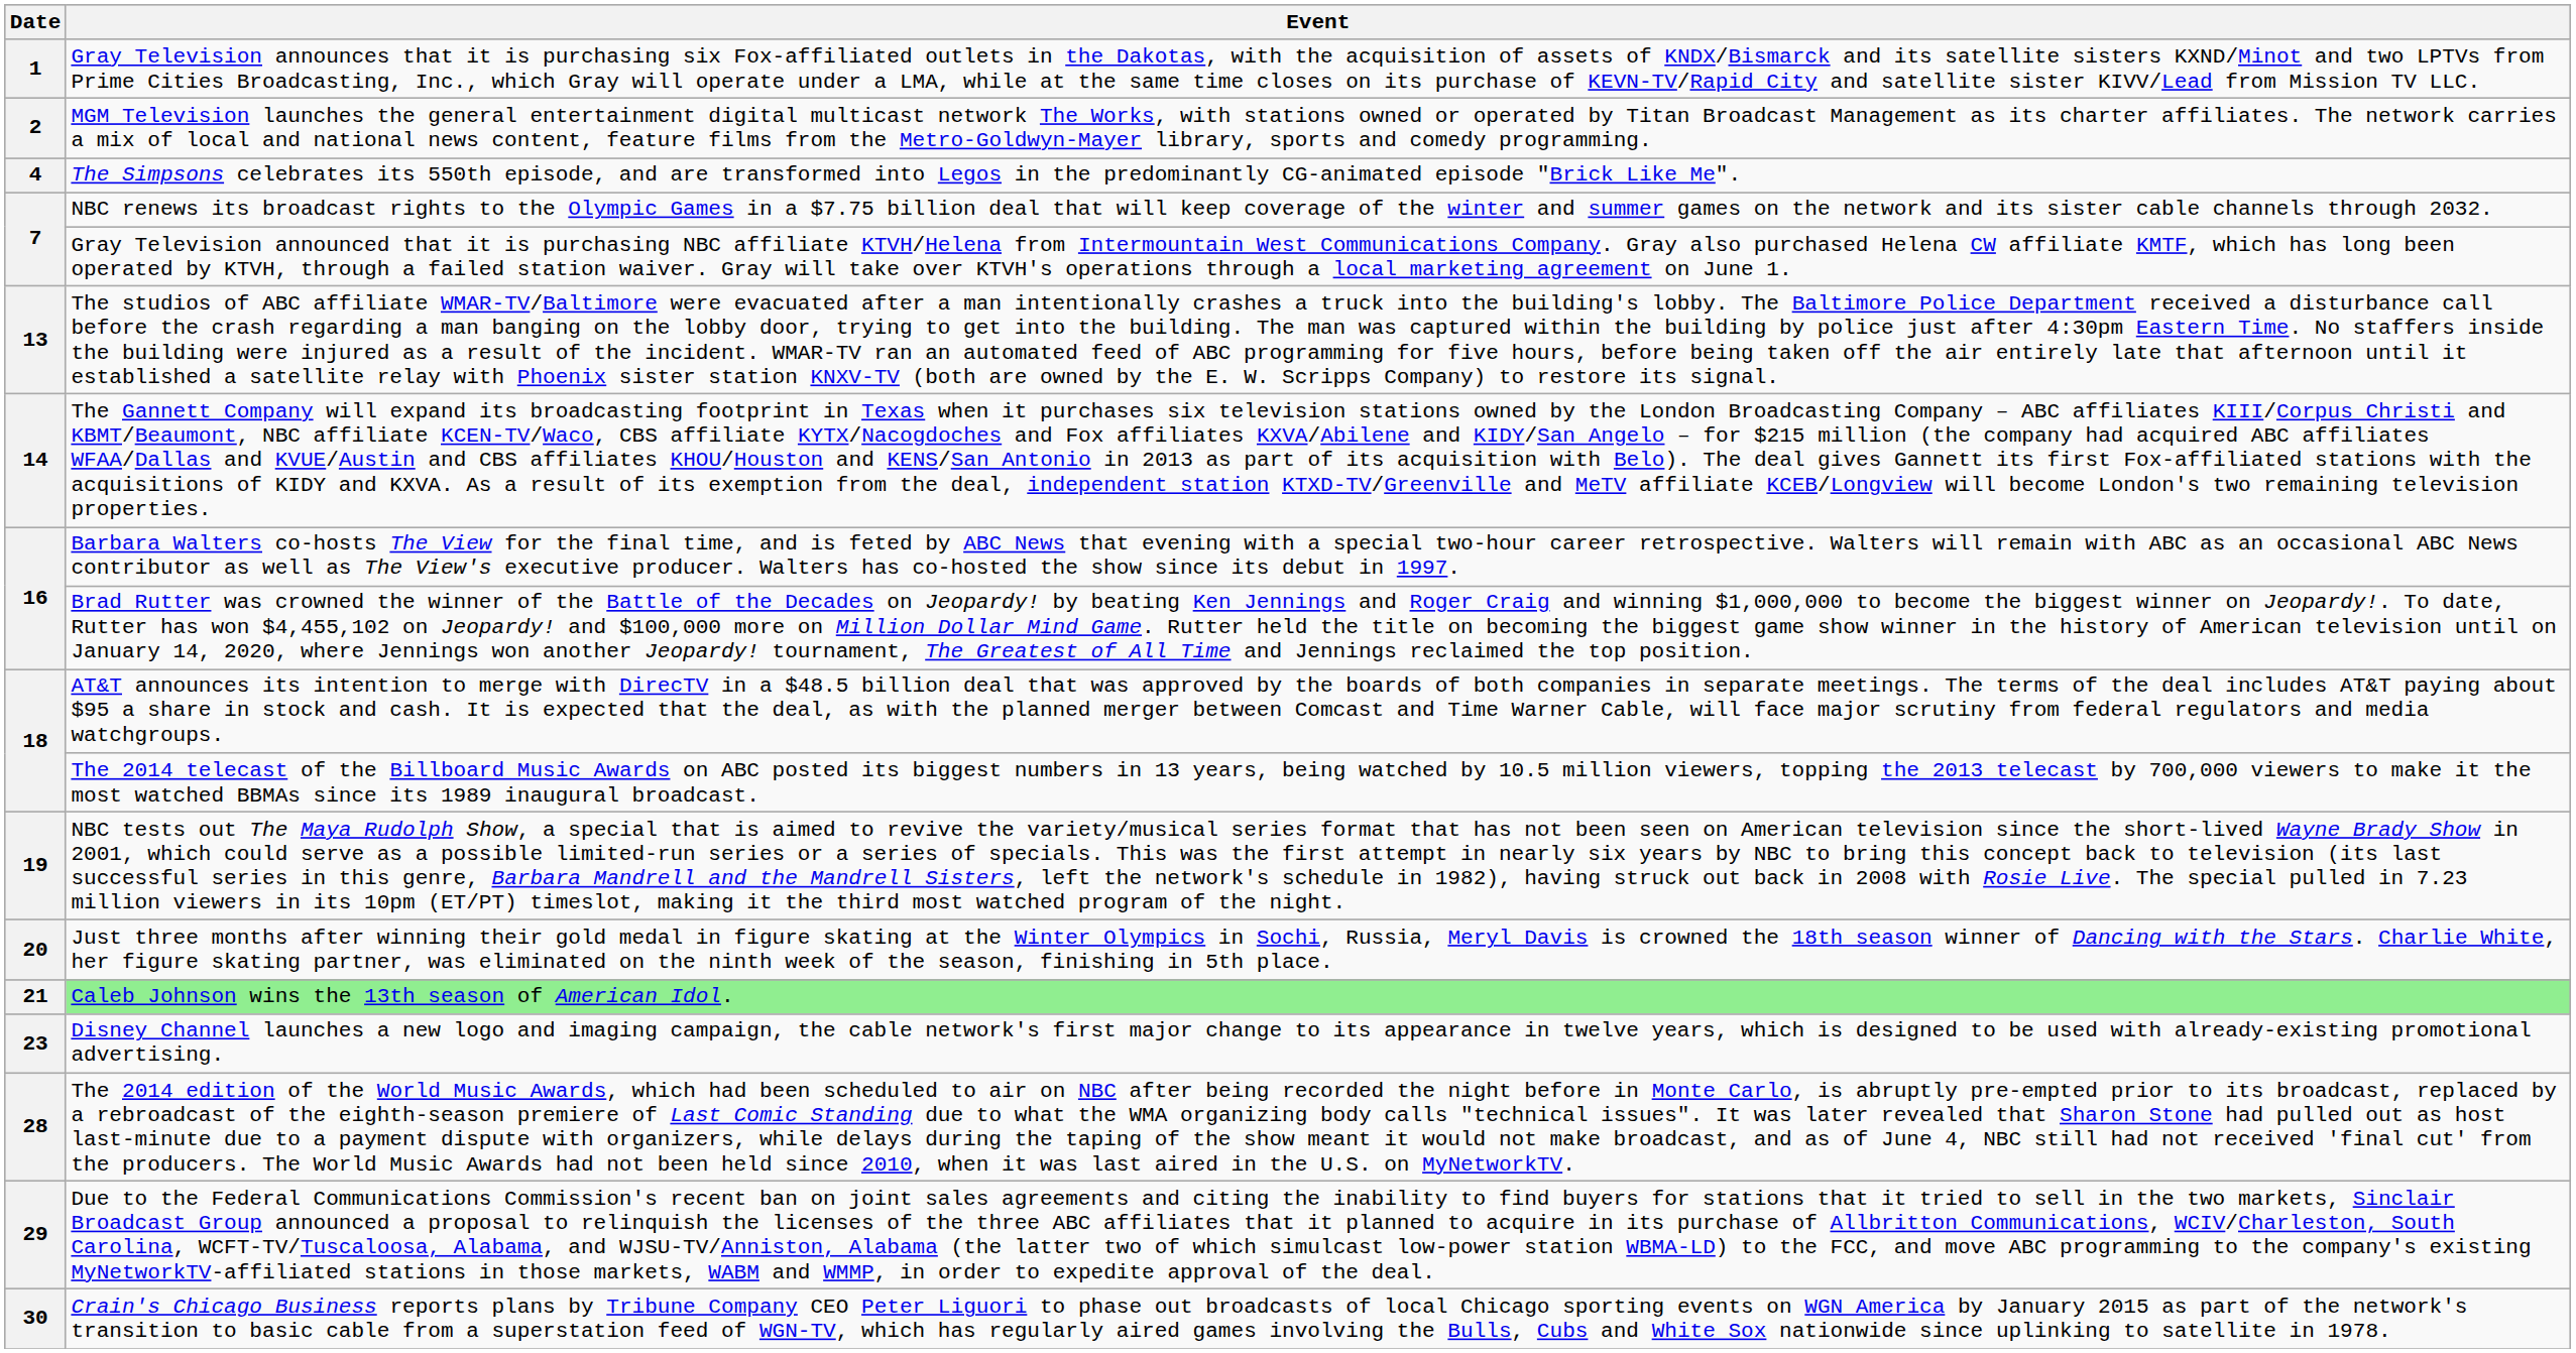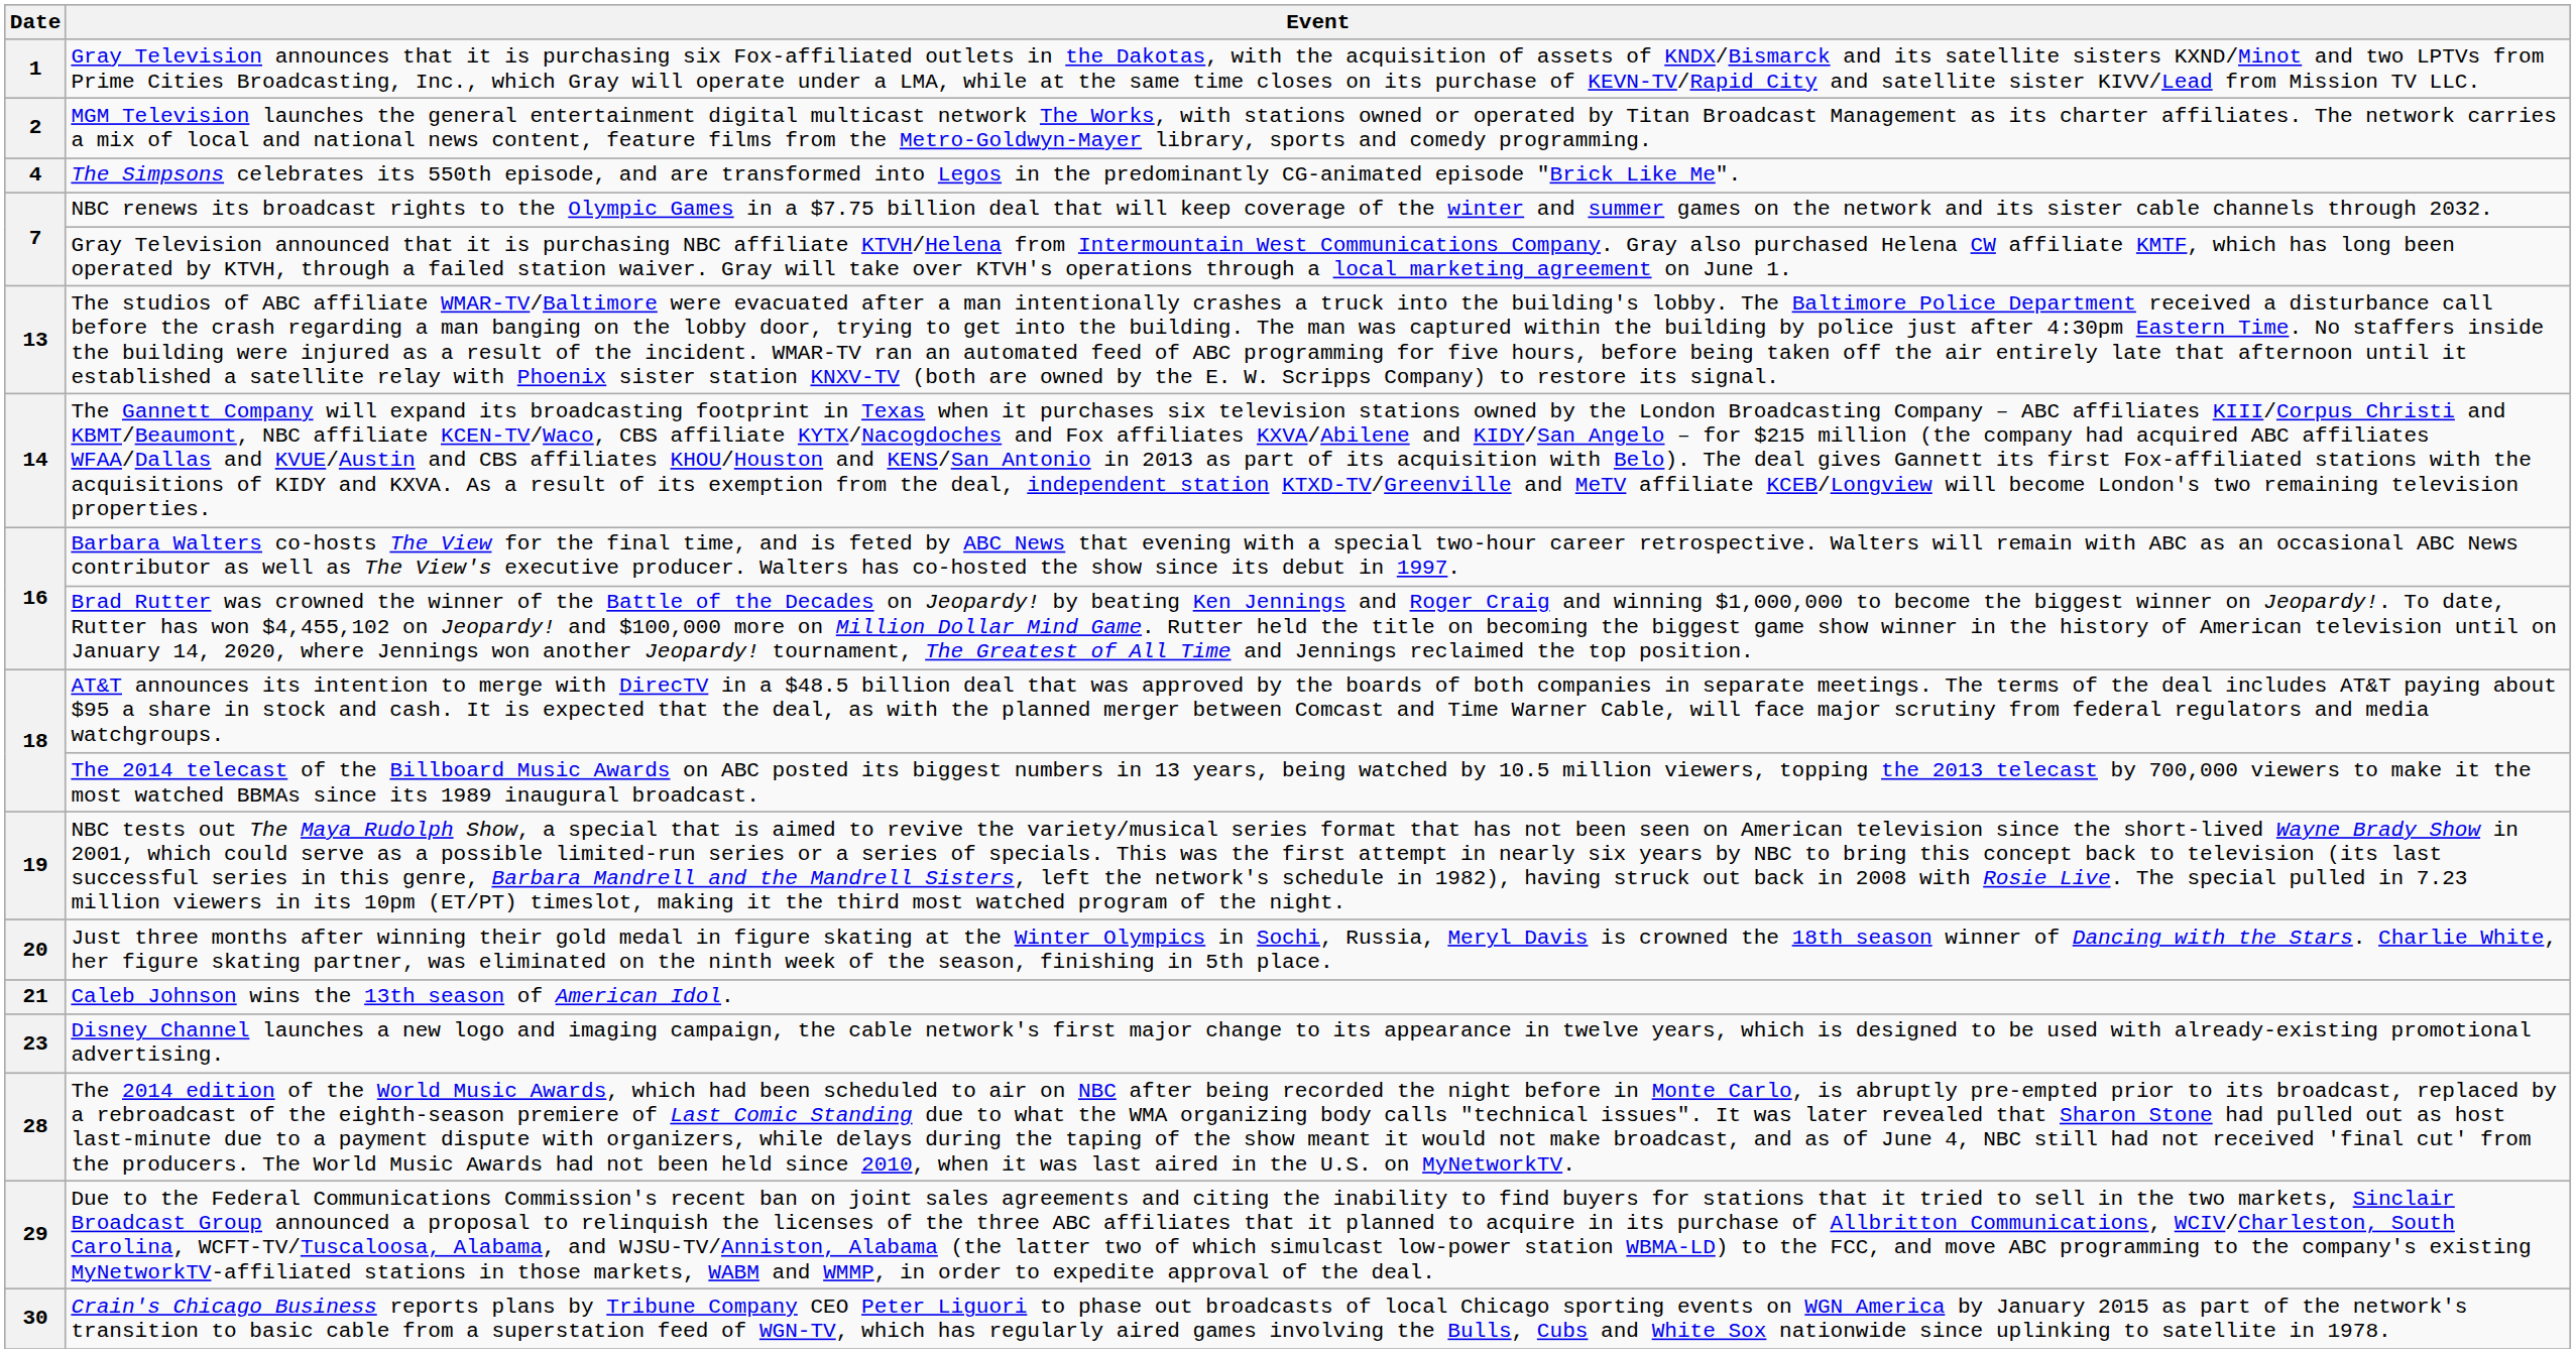Caleb Johnson wins the 13th season of American Idol. | Event: lightgreen background -> no background
